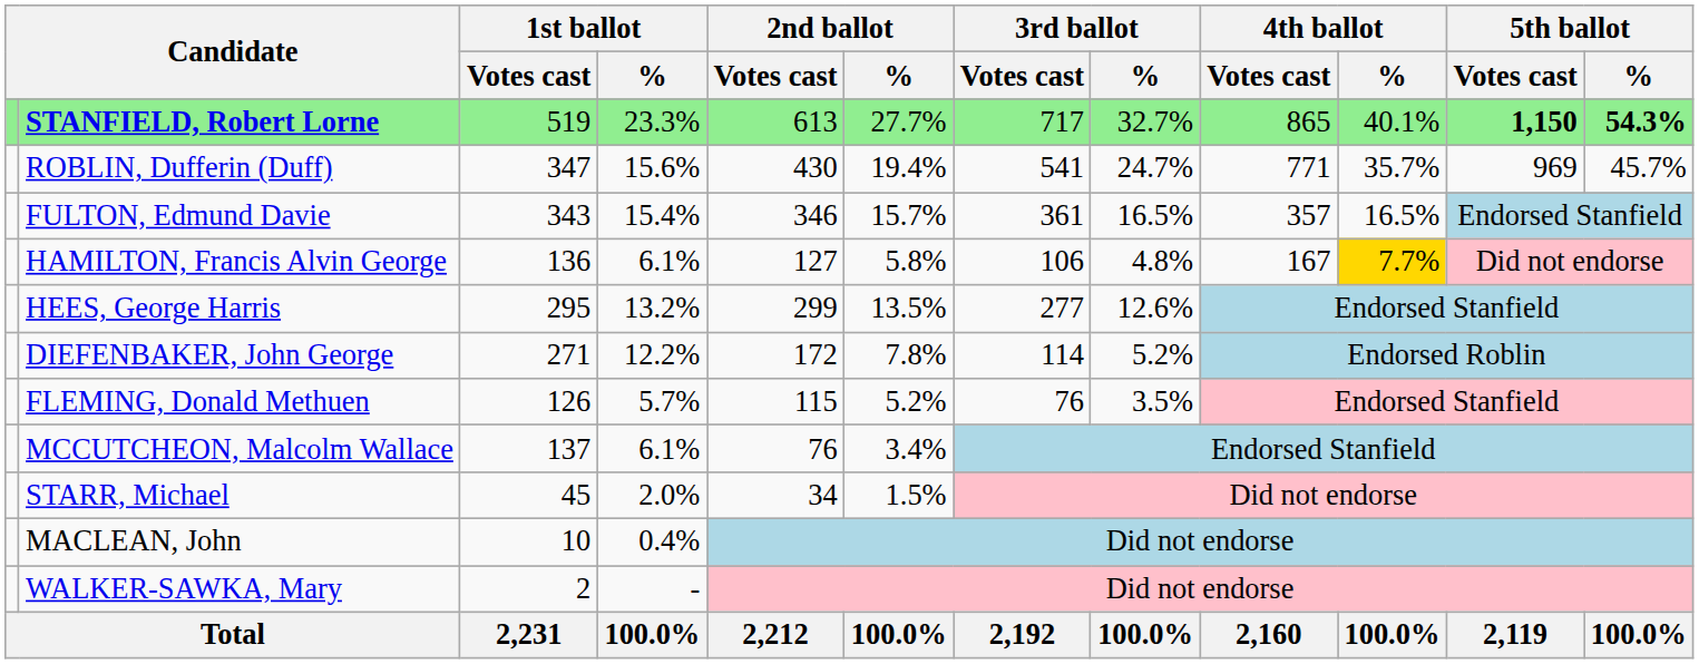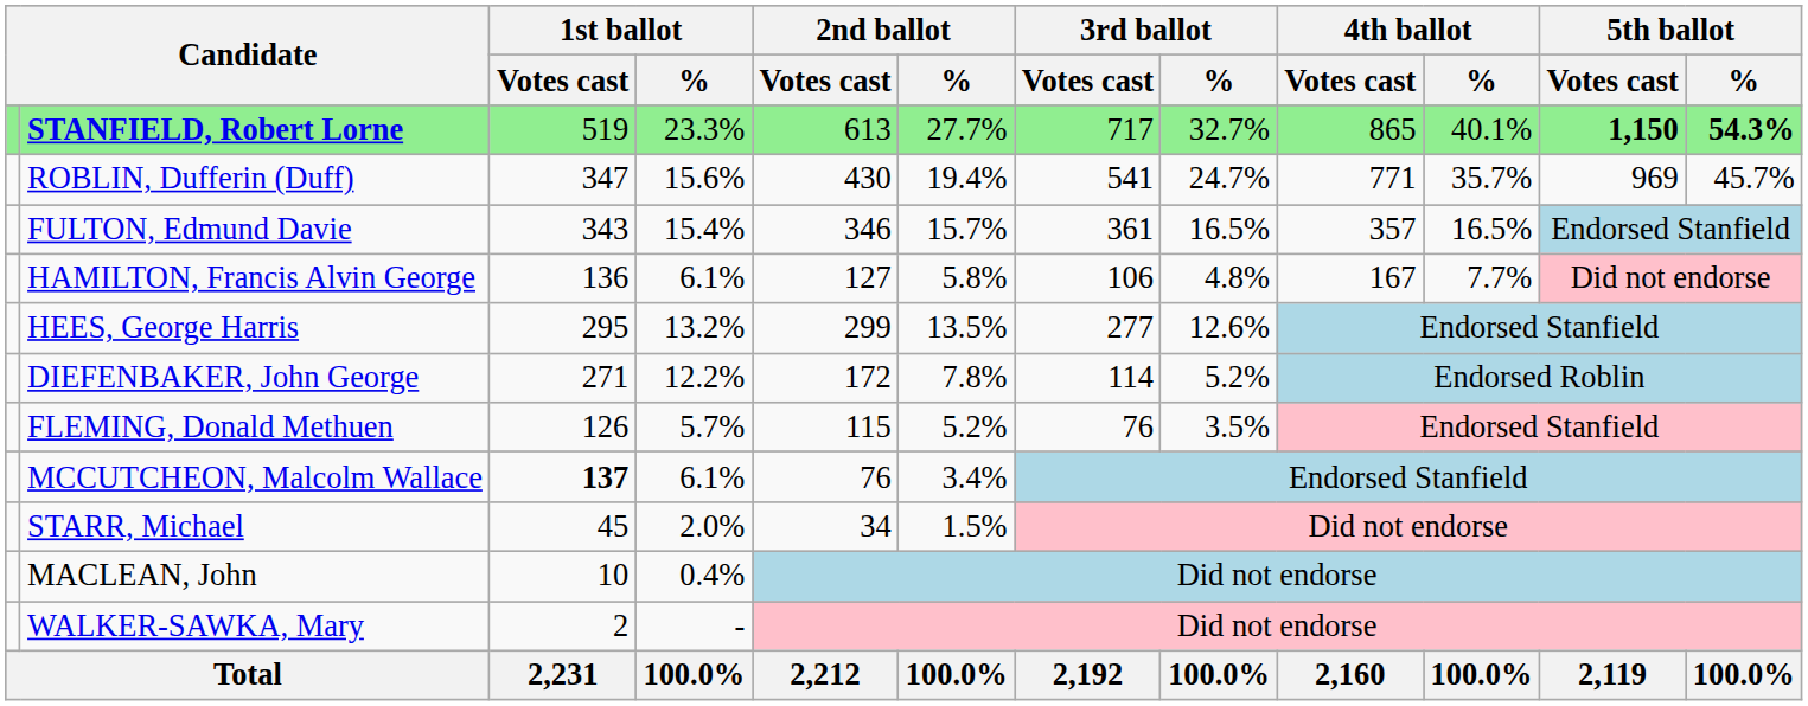HAMILTON, Francis Alvin George | 4th ballot / %: gold background -> no background
MCCUTCHEON, Malcolm Wallace | 1st ballot / Votes cast: normal -> bold
